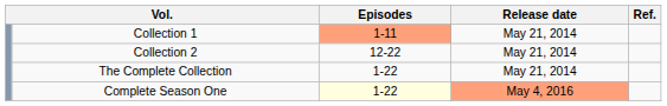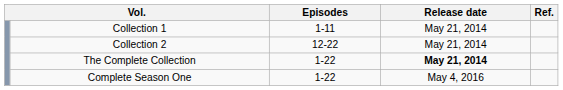Collection 1 | Episodes: lightsalmon background -> no background
The Complete Collection | Release date: normal -> bold
Complete Season One | Episodes: lightyellow background -> no background
Complete Season One | Release date: lightsalmon background -> no background
